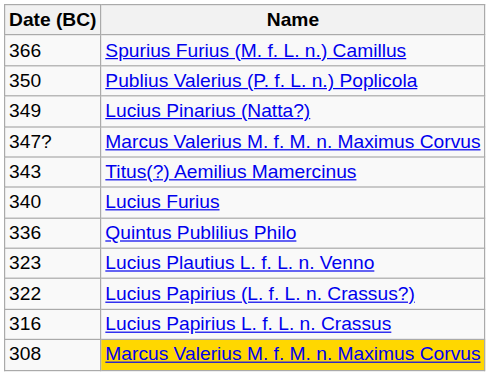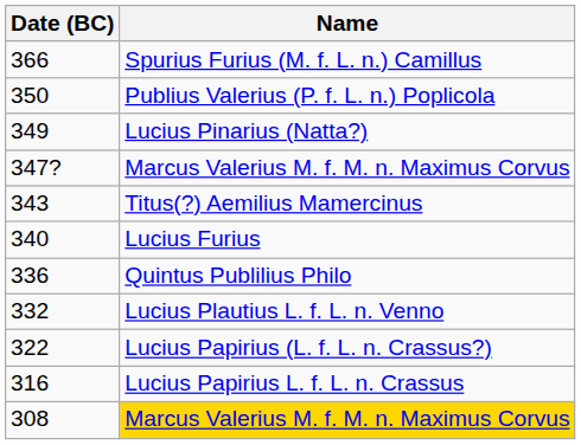row 9 | Date (BC): 323 -> 332
